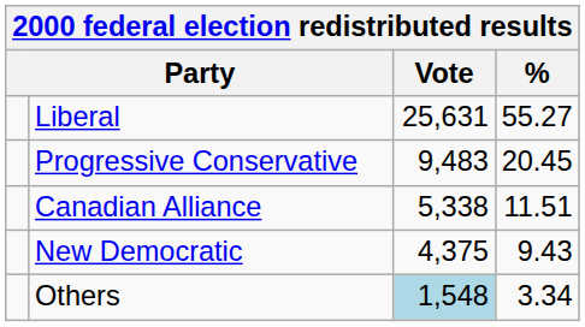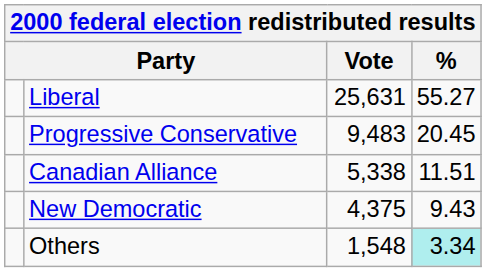Others | Vote: lightblue background -> no background
Others | %: no background -> paleturquoise background
